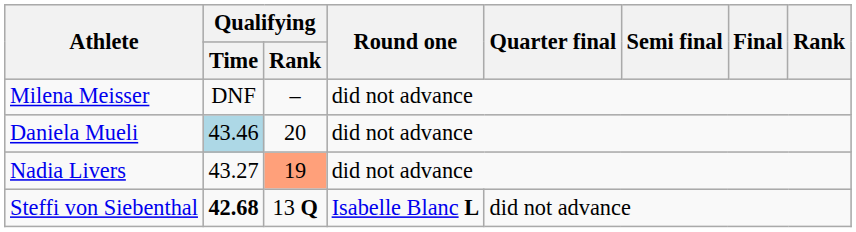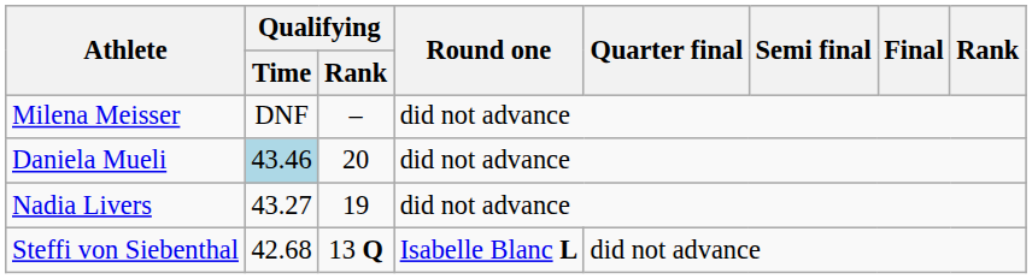Nadia Livers | Qualifying / Rank: lightsalmon background -> no background
Steffi von Siebenthal | Qualifying / Time: bold -> normal
